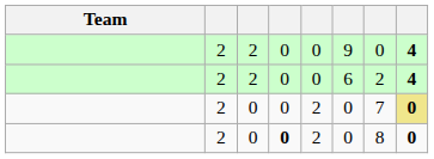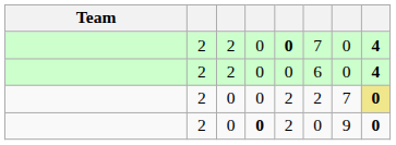row 2 | column 5: normal -> bold
row 2 | column 6: 9 -> 7
row 3 | column 7: 2 -> 0
row 4 | column 6: 0 -> 2
row 5 | column 7: 8 -> 9
